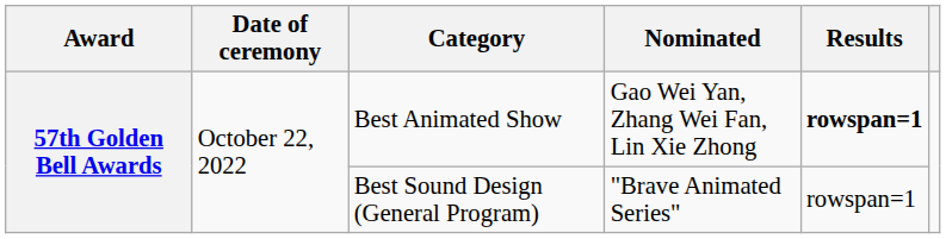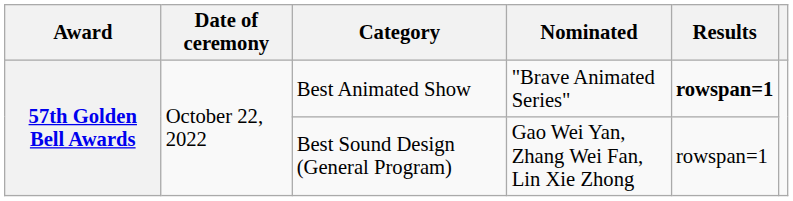Best Animated Show | Nominated: Gao Wei Yan, Zhang Wei Fan, Lin Xie Zhong -> "Brave Animated Series"
Best Sound Design (General Program) | Nominated: "Brave Animated Series" -> Gao Wei Yan, Zhang Wei Fan, Lin Xie Zhong
